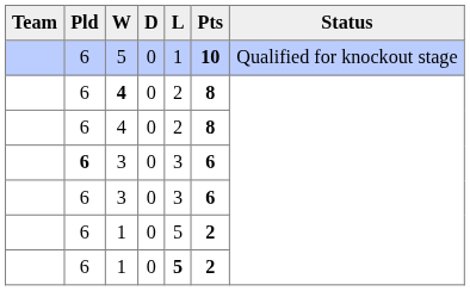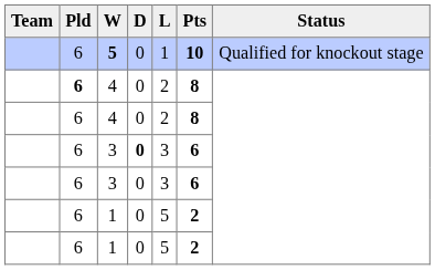row 2 | W: normal -> bold
row 3 | Pld: normal -> bold
row 3 | W: bold -> normal
row 5 | Pld: bold -> normal
row 5 | D: normal -> bold
row 8 | L: bold -> normal
